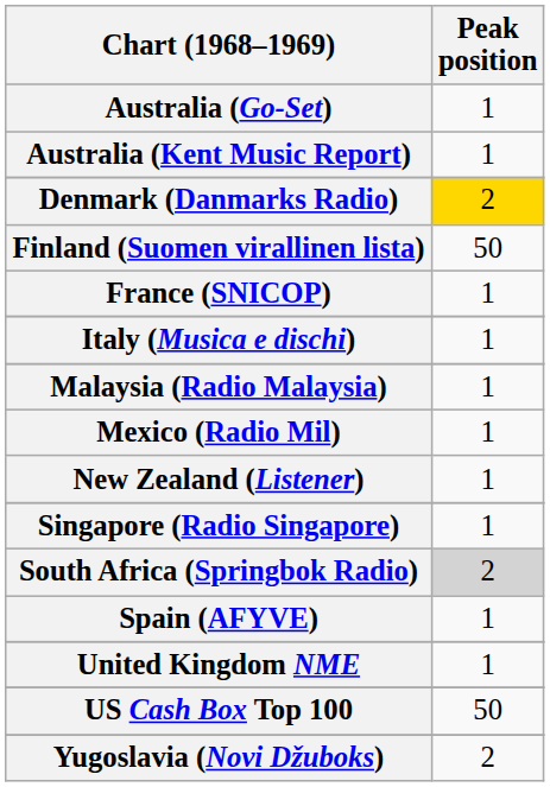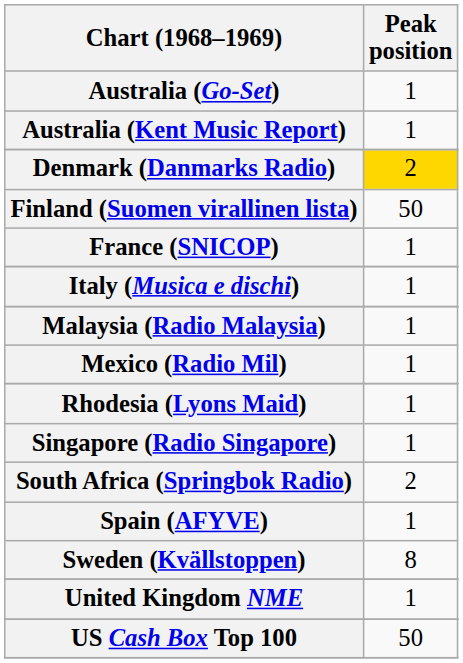- row: New Zealand (Listener) | 1
+ row: Rhodesia (Lyons Maid) | 1
South Africa (Springbok Radio) | Peak position: lightgrey background -> no background
+ row: Sweden (Kvällstoppen) | 8
- row: Yugoslavia (Novi Džuboks) | 2
